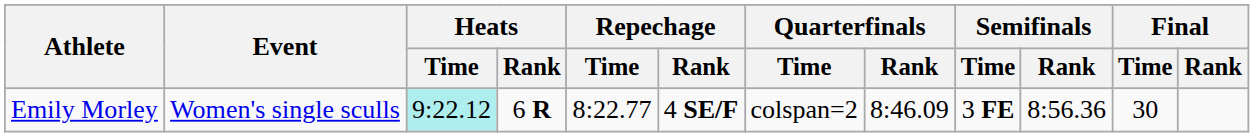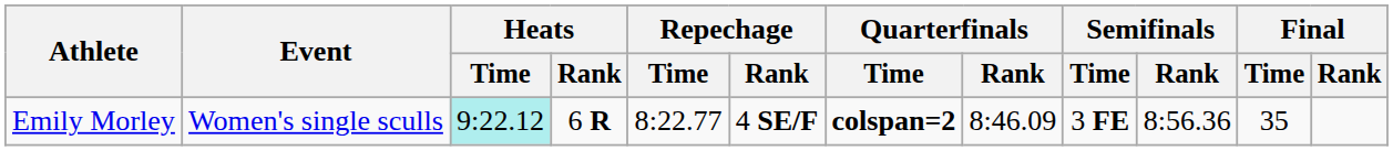Emily Morley | Quarterfinals / Time: normal -> bold
Emily Morley | Final / Time: 30 -> 35
